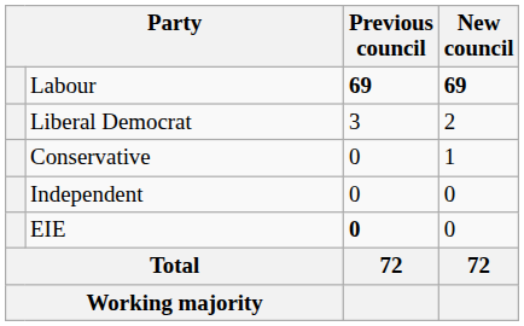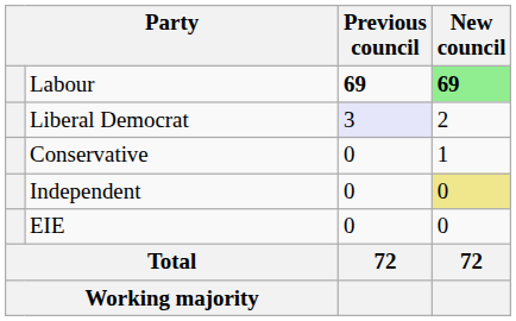Labour | New council: no background -> lightgreen background
Liberal Democrat | Previous council: no background -> lavender background
Independent | New council: no background -> khaki background
EIE | Previous council: bold -> normal
